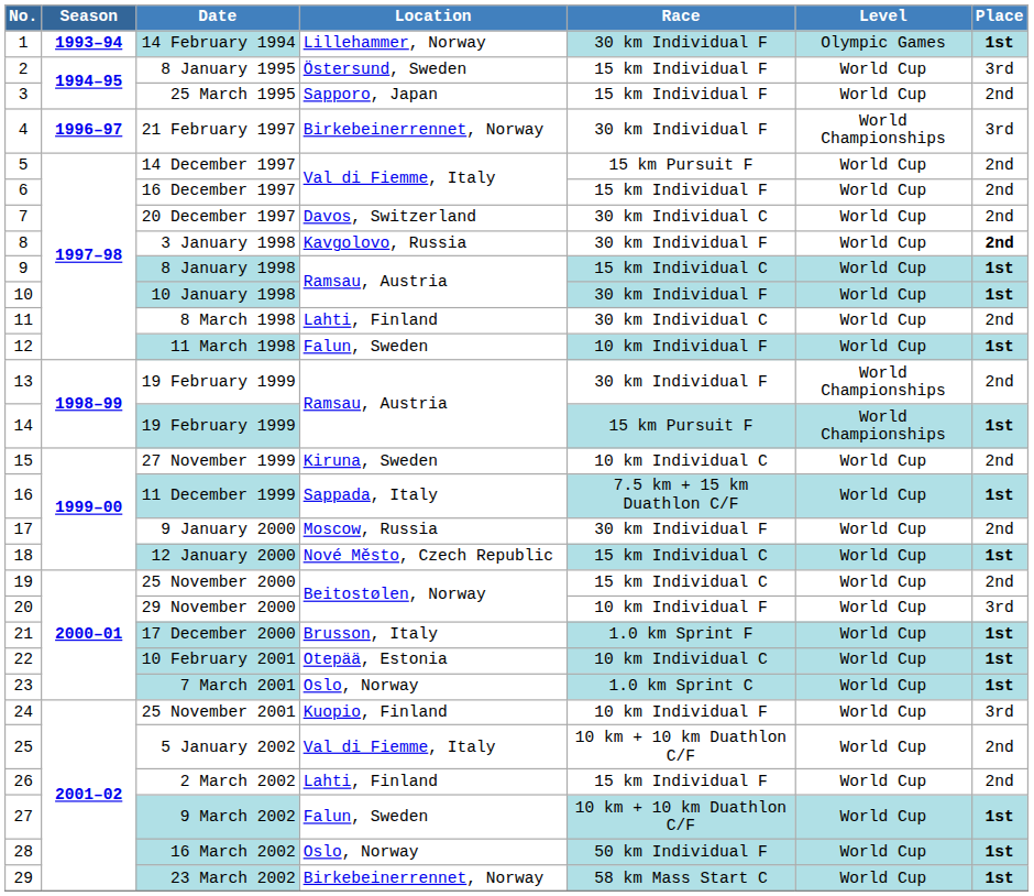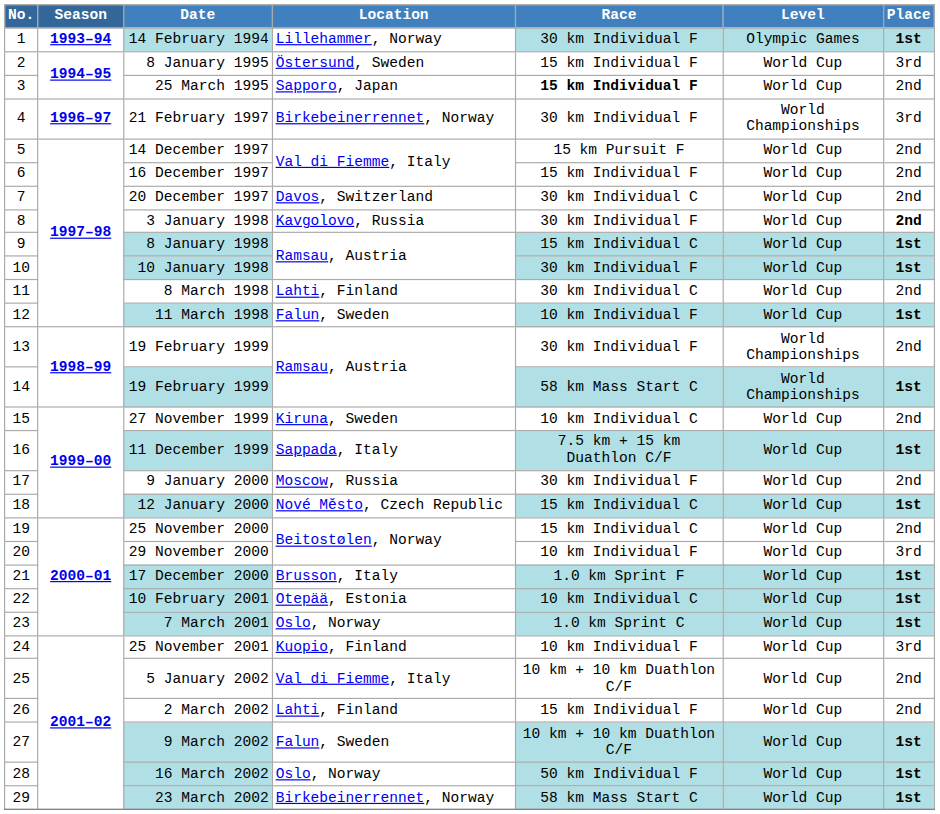25 March 1995 | Race: normal -> bold
14 / 19 February 1999 | Race: 15 km Pursuit F -> 58 km Mass Start C
